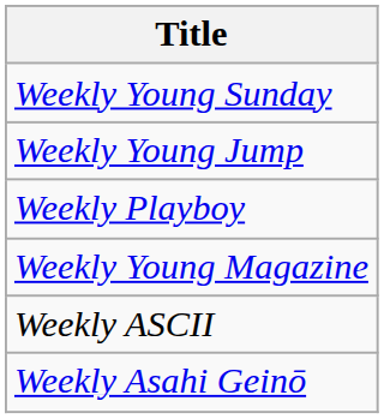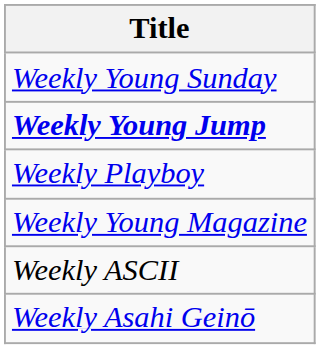row 3 | column 1: normal -> bold
